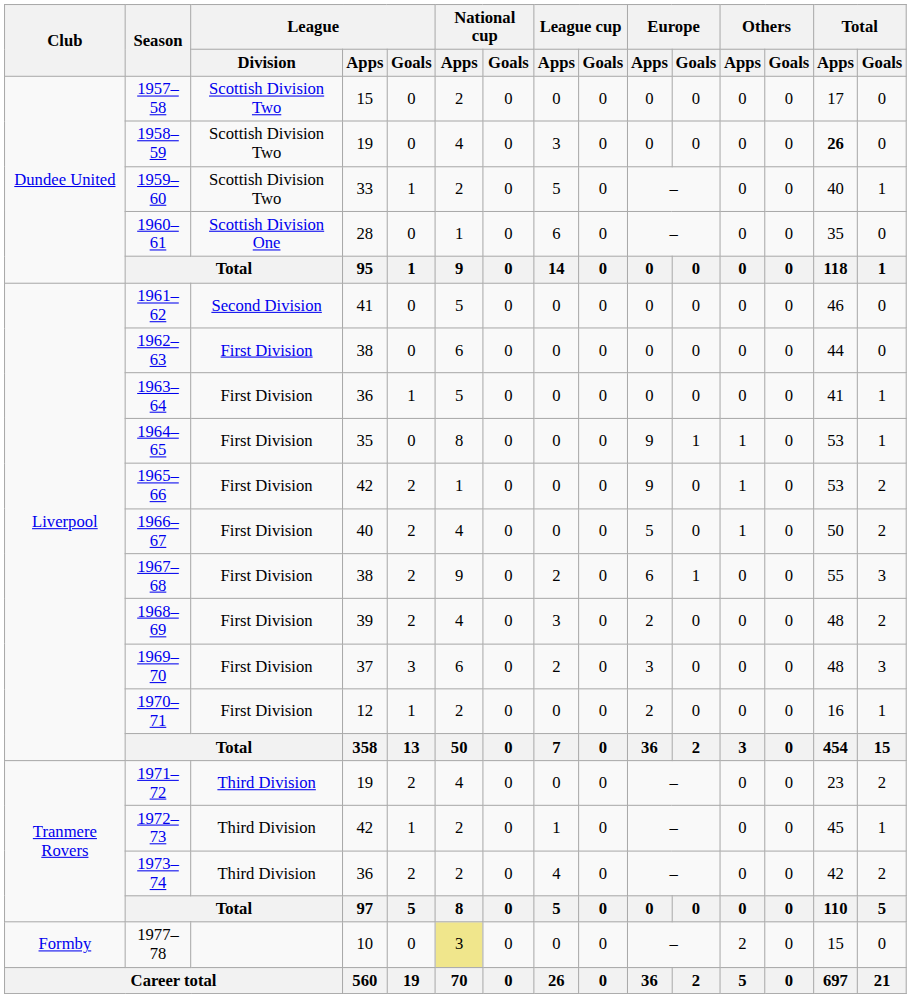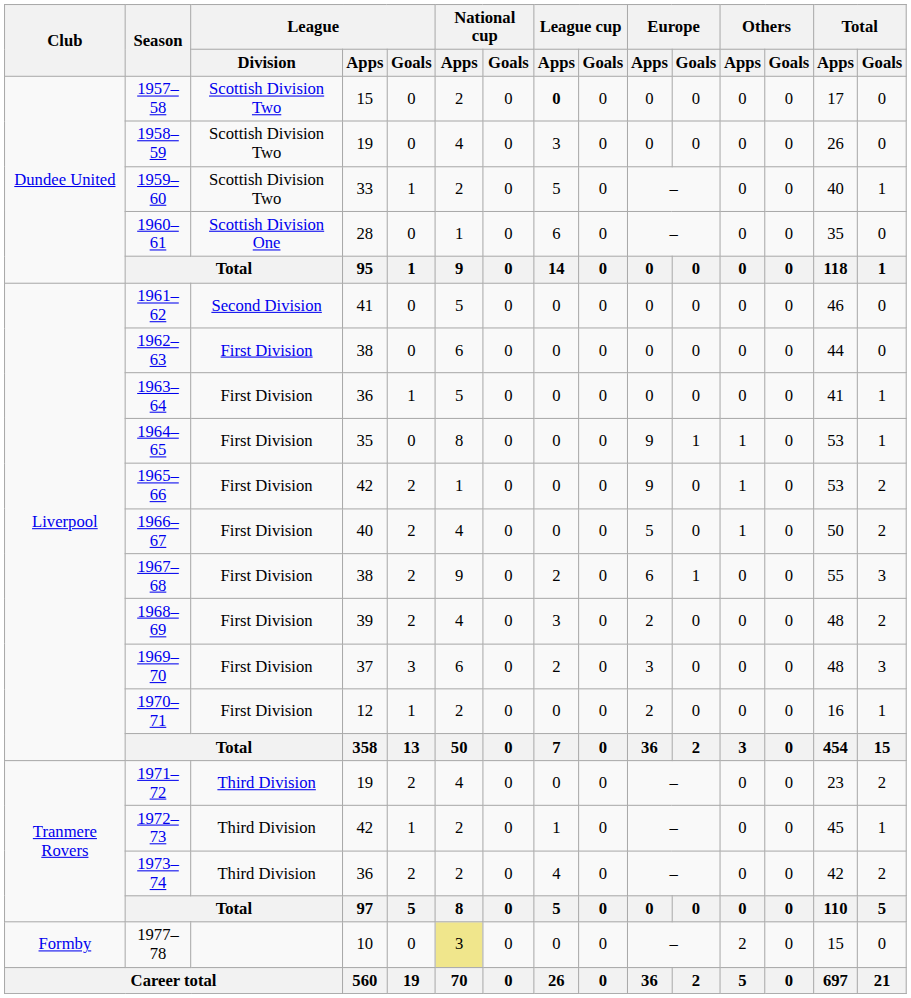1957–58 | League cup / Apps: normal -> bold
1958–59 | Total / Apps: bold -> normal
